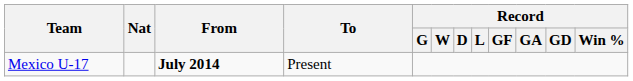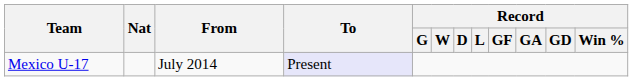Mexico U-17 | From: bold -> normal
Mexico U-17 | To: no background -> lavender background
